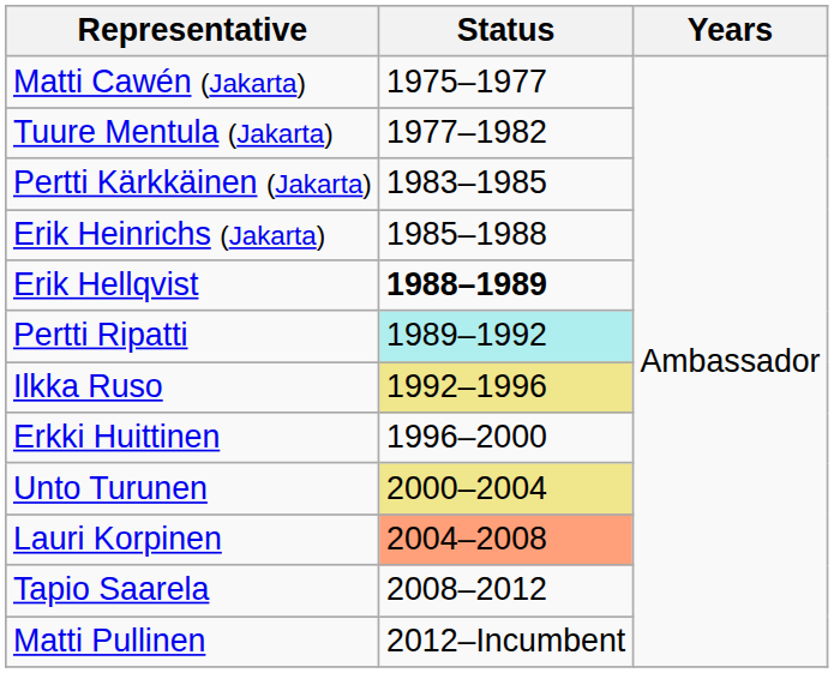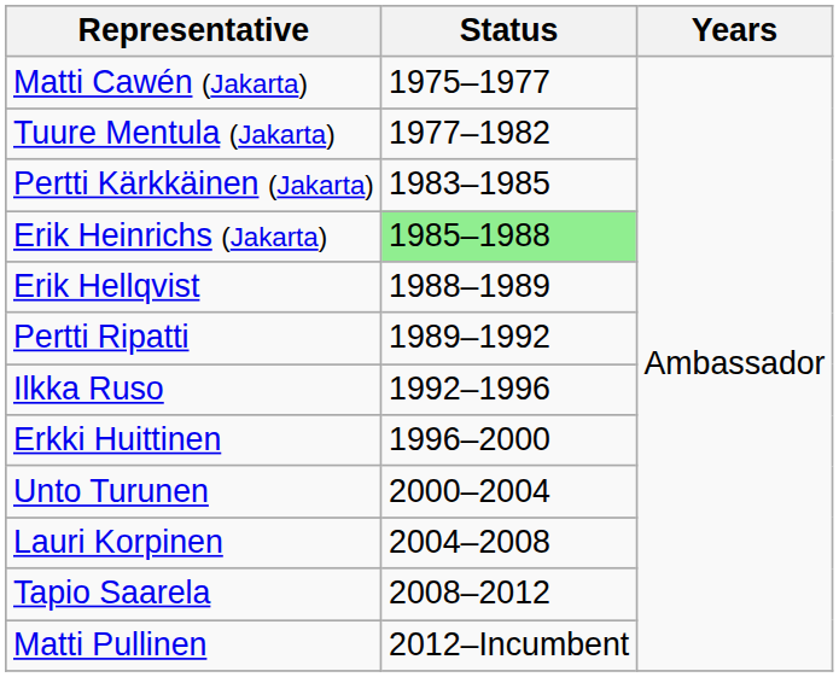Erik Heinrichs (Jakarta) | Status: no background -> lightgreen background
Erik Hellqvist | Status: bold -> normal
Pertti Ripatti | Status: paleturquoise background -> no background
Ilkka Ruso | Status: khaki background -> no background
Unto Turunen | Status: khaki background -> no background
Lauri Korpinen | Status: lightsalmon background -> no background
